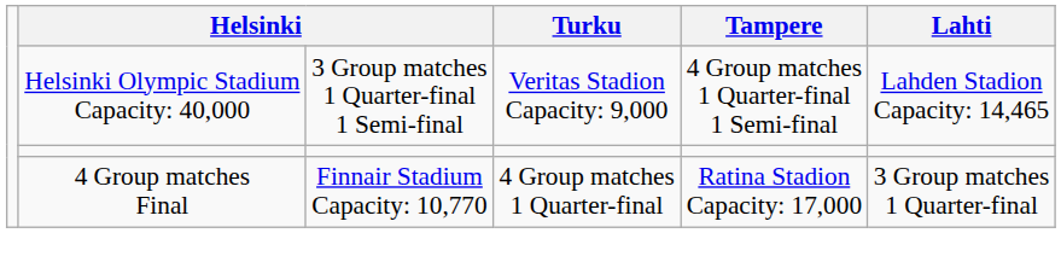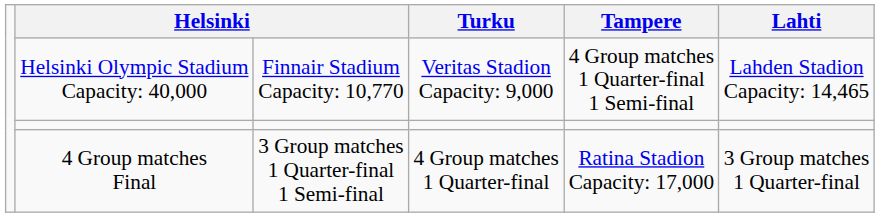Helsinki Olympic Stadium Capacity: 40,000 | column 3: 3 Group matches 1 Quarter-final 1 Semi-final -> Finnair Stadium Capacity: 10,770
4 Group matches Final | column 3: Finnair Stadium Capacity: 10,770 -> 3 Group matches 1 Quarter-final 1 Semi-final
